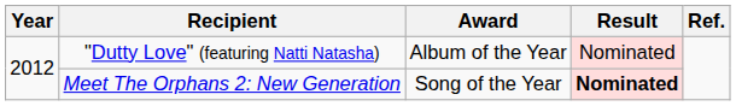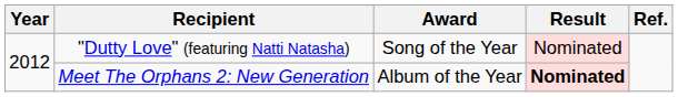"Dutty Love" (featuring Natti Natasha) | Award: Album of the Year -> Song of the Year
Meet The Orphans 2: New Generation | Award: Song of the Year -> Album of the Year
